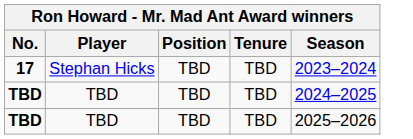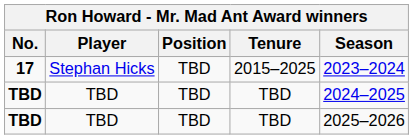17 | Tenure: TBD -> 2015–2025
